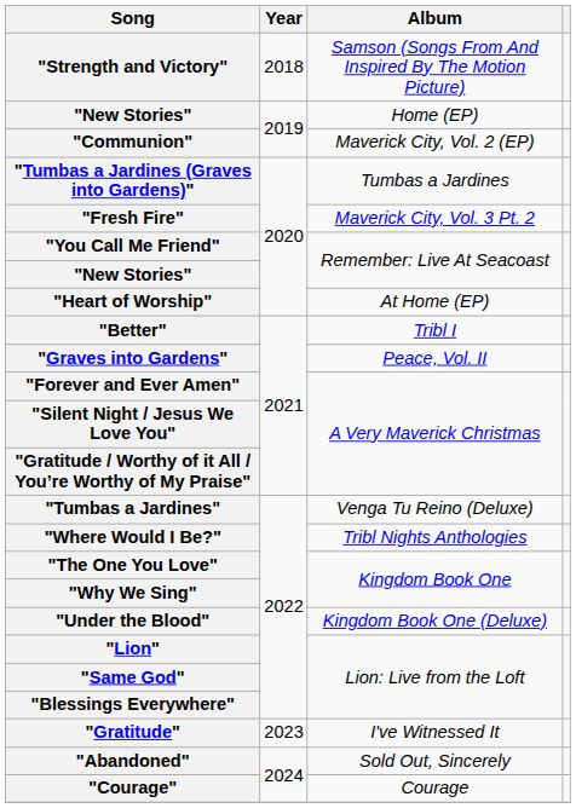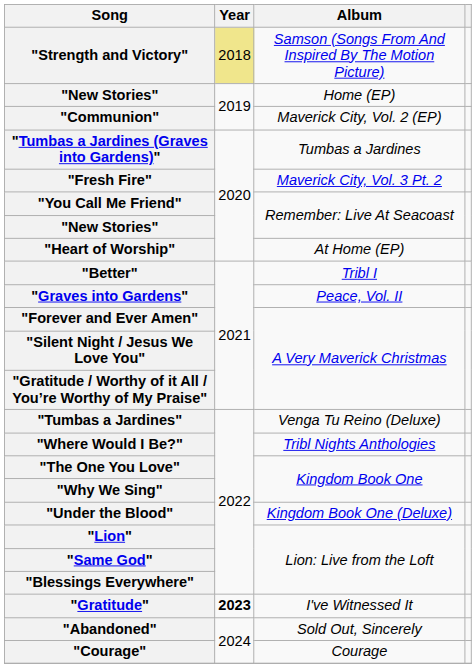"Strength and Victory" | Year: no background -> khaki background
"Gratitude" | Year: normal -> bold
